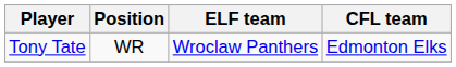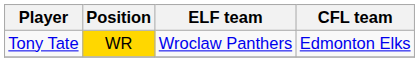Tony Tate | Position: no background -> gold background
